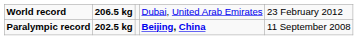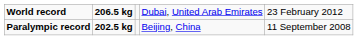Paralympic record | column 4: bold -> normal
